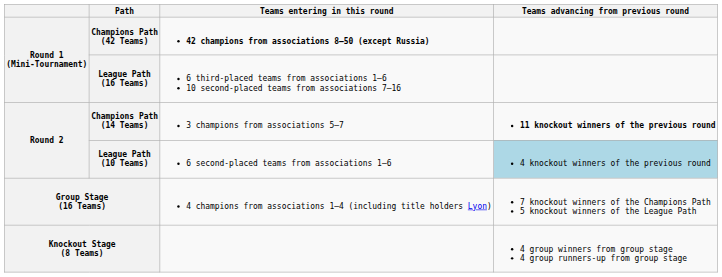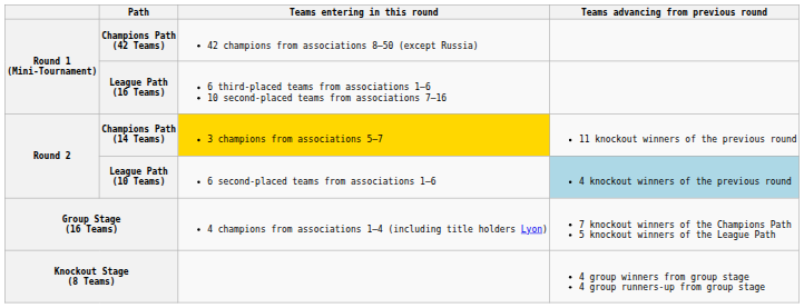Champions Path (42 Teams) | Teams entering in this round: bold -> normal
Champions Path (14 Teams) | Teams entering in this round: no background -> gold background
Champions Path (14 Teams) | Teams advancing from previous round: bold -> normal
